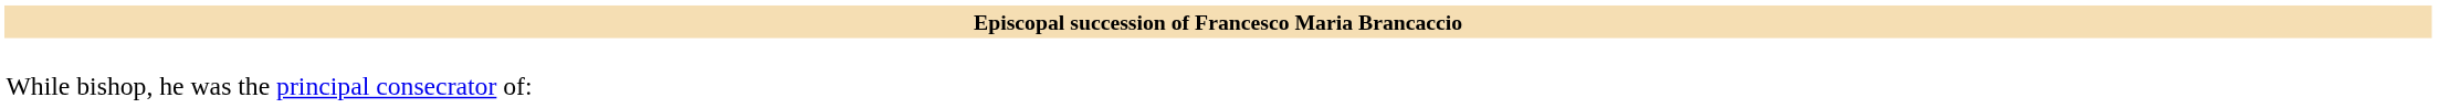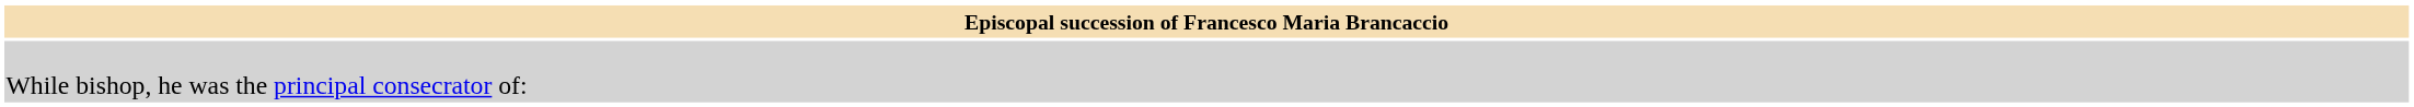row 2 | column 1: no background -> lightgrey background
